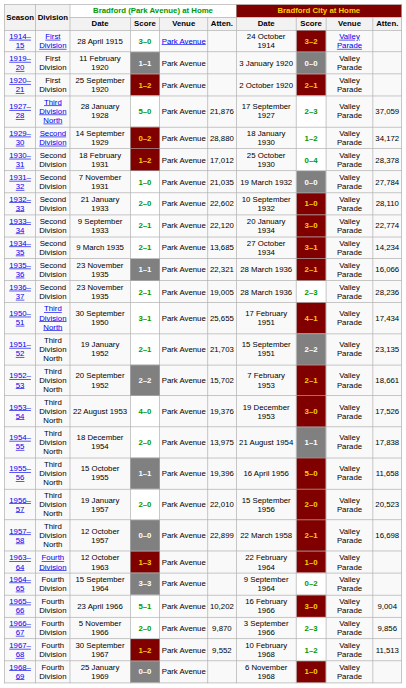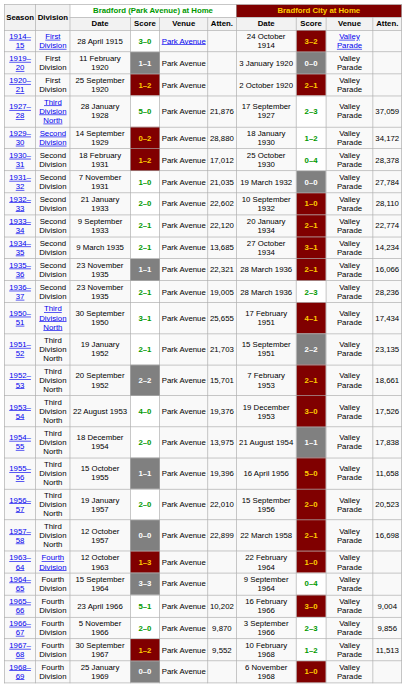9 September 1933 | Bradford City at Home / Score: 3–0 -> 2–1
20 September 1952 | Bradford (Park Avenue) at Home / Atten.: 15,702 -> 15,701
15 September 1964 | Bradford City at Home / Score: 0–2 -> 0–4
